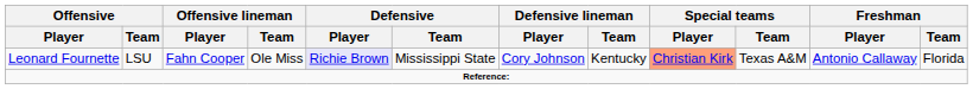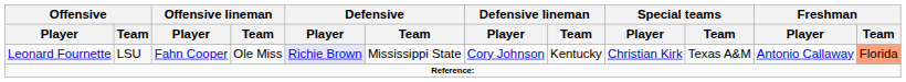Leonard Fournette | Special teams / Player: lightsalmon background -> no background
Leonard Fournette | Freshman / Team: no background -> lightsalmon background
